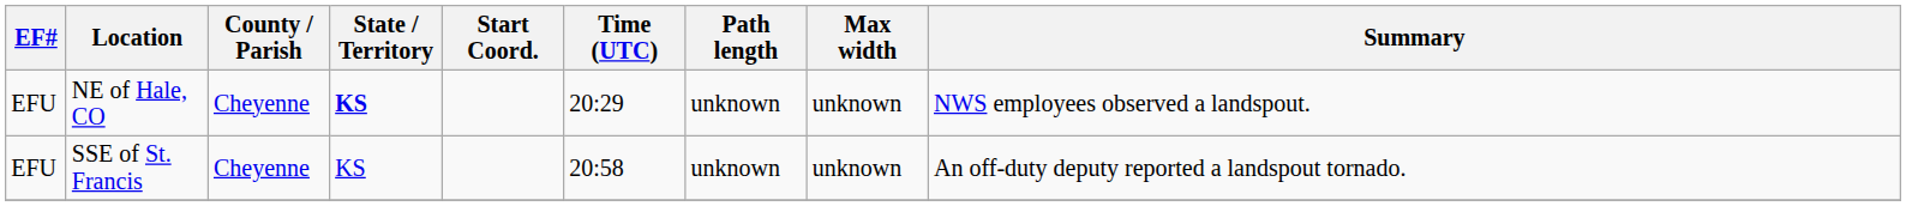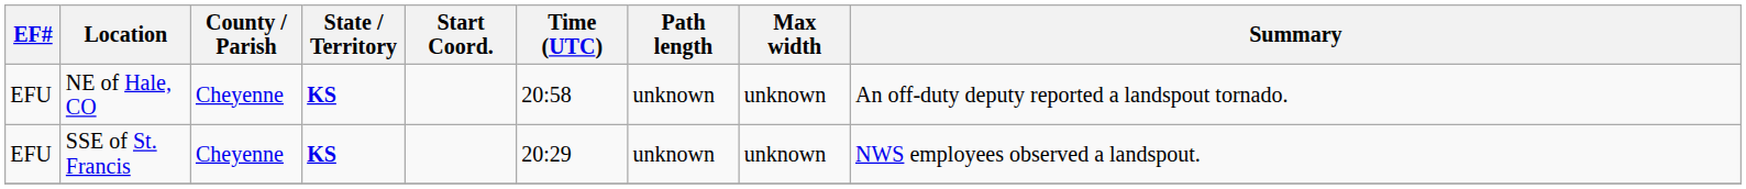NE of Hale, CO | Time (UTC): 20:29 -> 20:58
NE of Hale, CO | Summary: NWS employees observed a landspout. -> An off-duty deputy reported a landspout tornado.
SSE of St. Francis | State / Territory: normal -> bold
SSE of St. Francis | Time (UTC): 20:58 -> 20:29
SSE of St. Francis | Summary: An off-duty deputy reported a landspout tornado. -> NWS employees observed a landspout.
